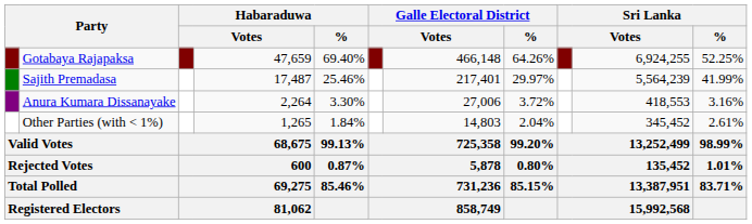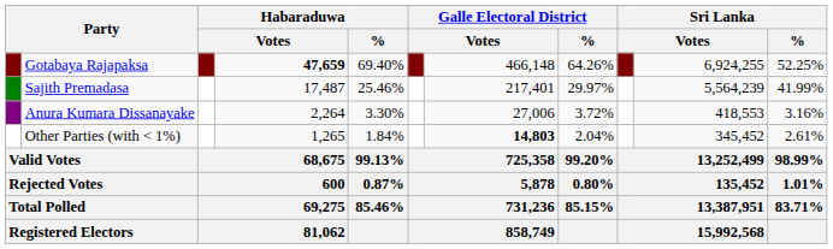Gotabaya Rajapaksa | column 4: normal -> bold
Other Parties (with < 1%) | column 7: normal -> bold
